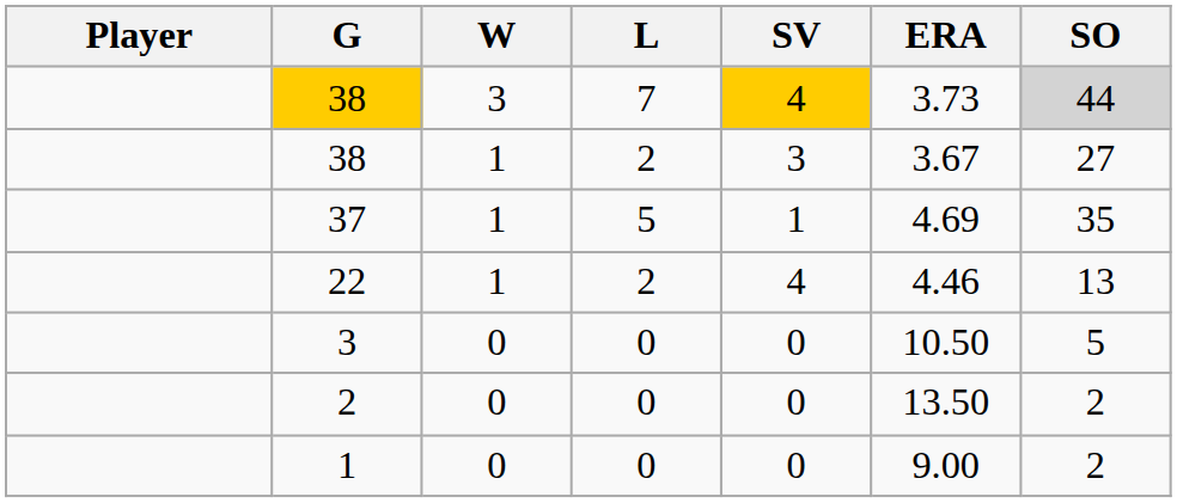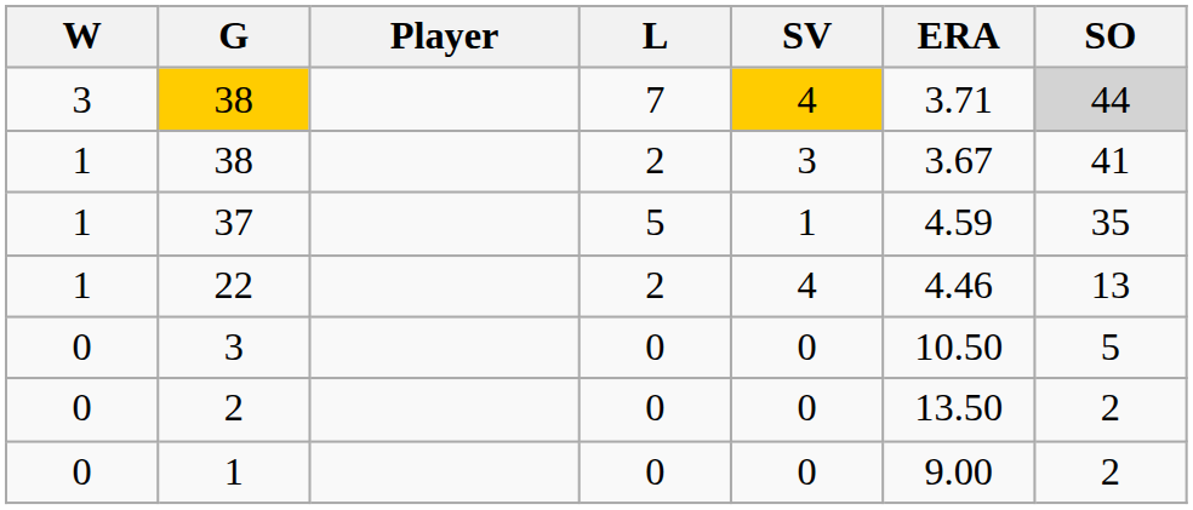columns swapped: Player <-> W
38 / 7 | ERA: 3.73 -> 3.71
38 / 2 | SO: 27 -> 41
37 | ERA: 4.69 -> 4.59
